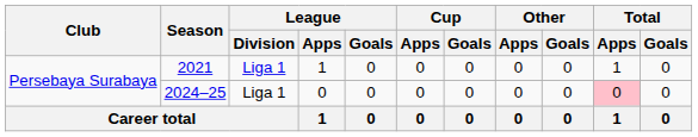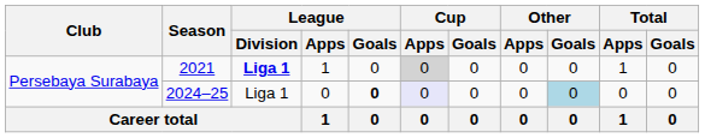2021 | League / Division: normal -> bold
2021 | Cup / Apps: no background -> lightgrey background
2024–25 | League / Goals: normal -> bold
2024–25 | Cup / Apps: no background -> lavender background
2024–25 | Other / Goals: no background -> lightblue background
2024–25 | Total / Apps: pink background -> no background
